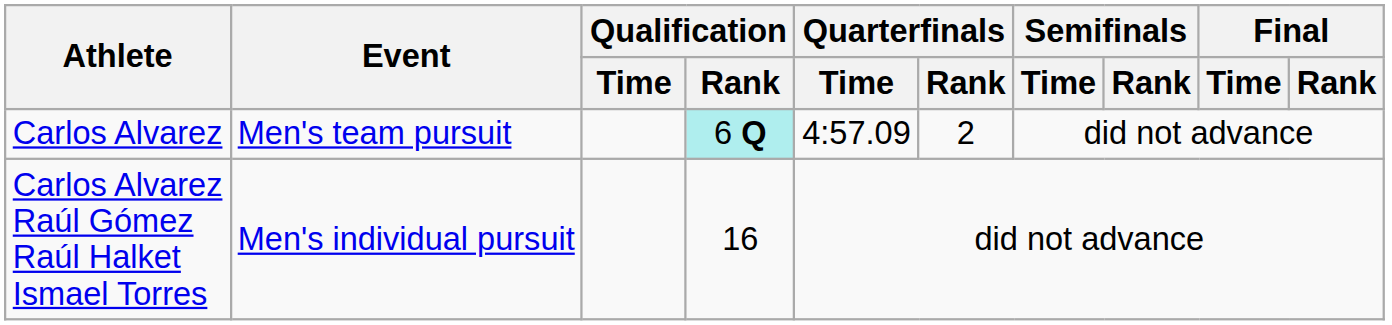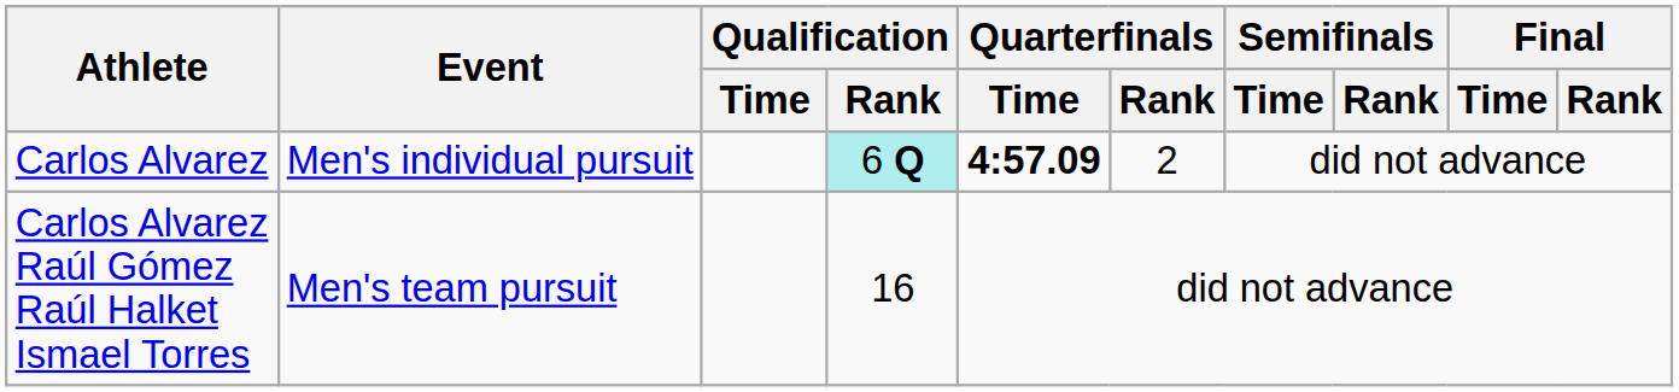Carlos Alvarez | Event: Men's team pursuit -> Men's individual pursuit
Carlos Alvarez | Quarterfinals / Time: normal -> bold
Carlos Alvarez Raúl Gómez Raúl Halket Ismael Torres | Event: Men's individual pursuit -> Men's team pursuit
